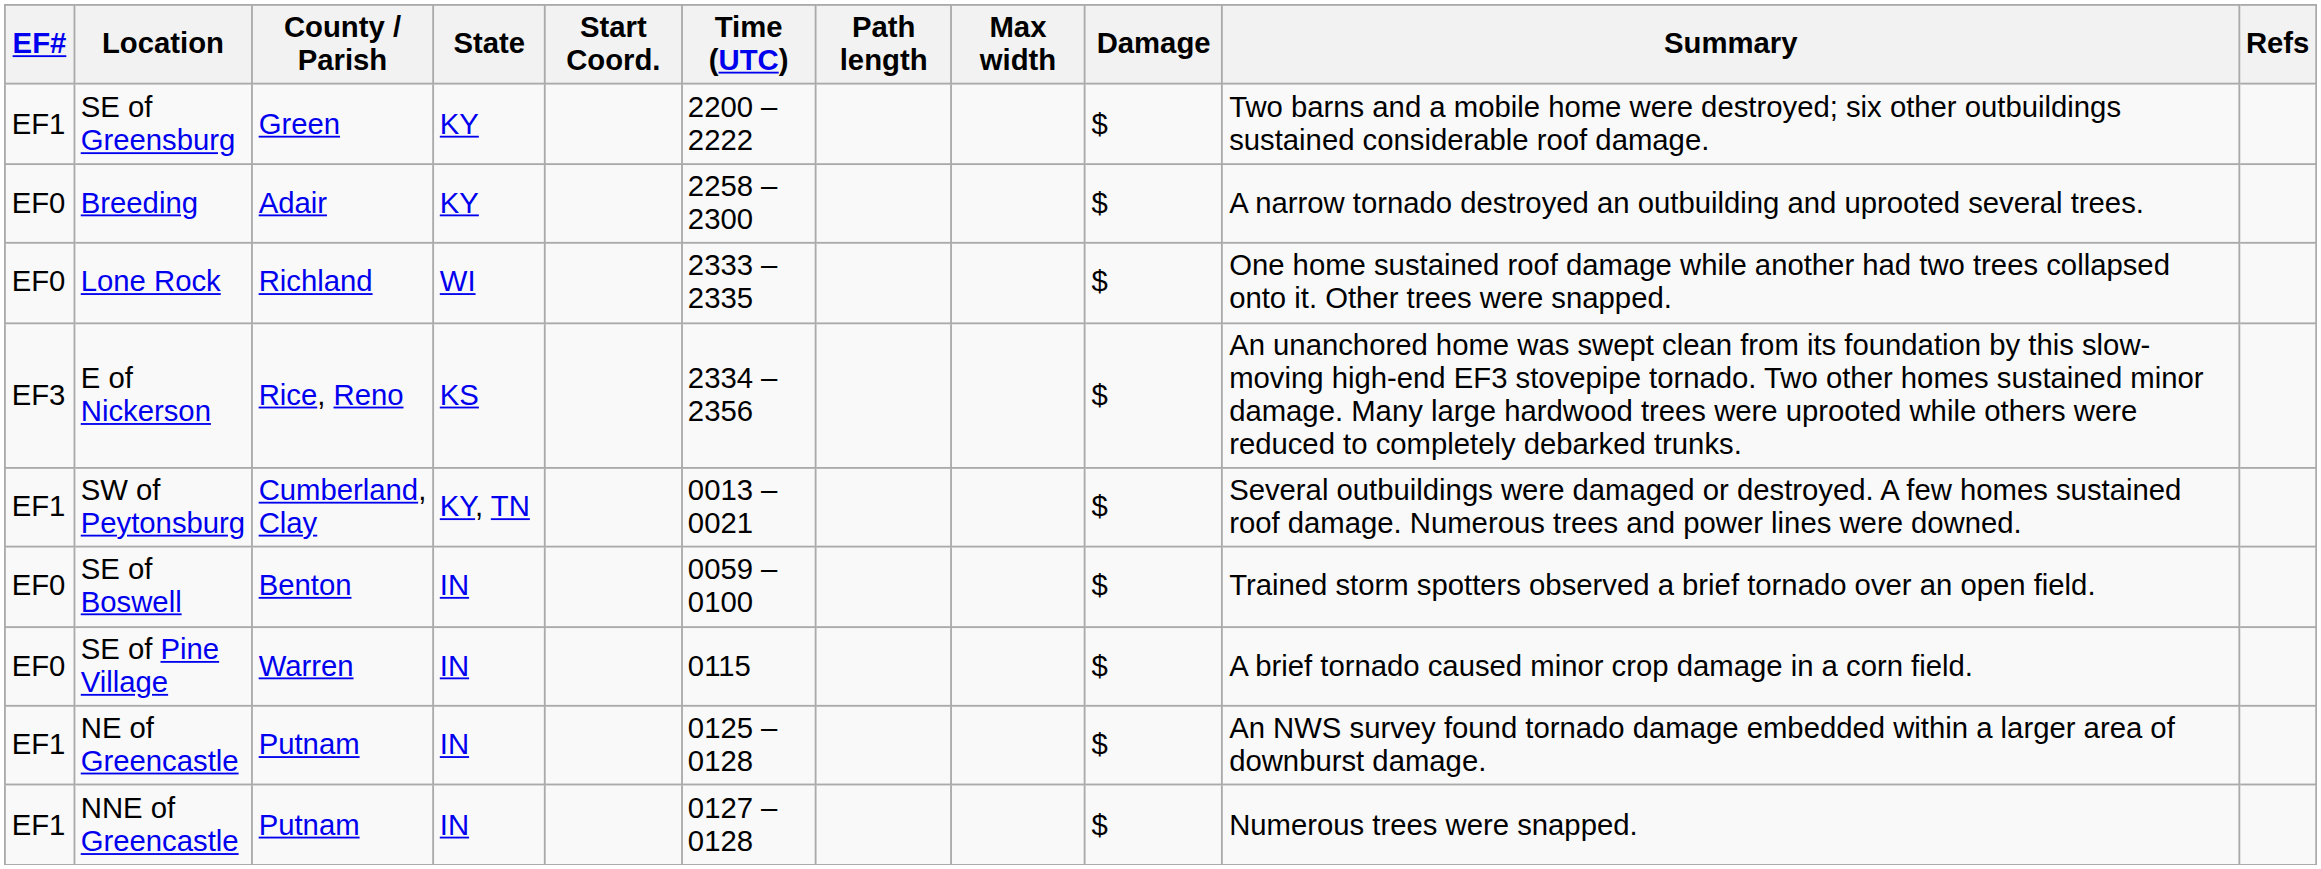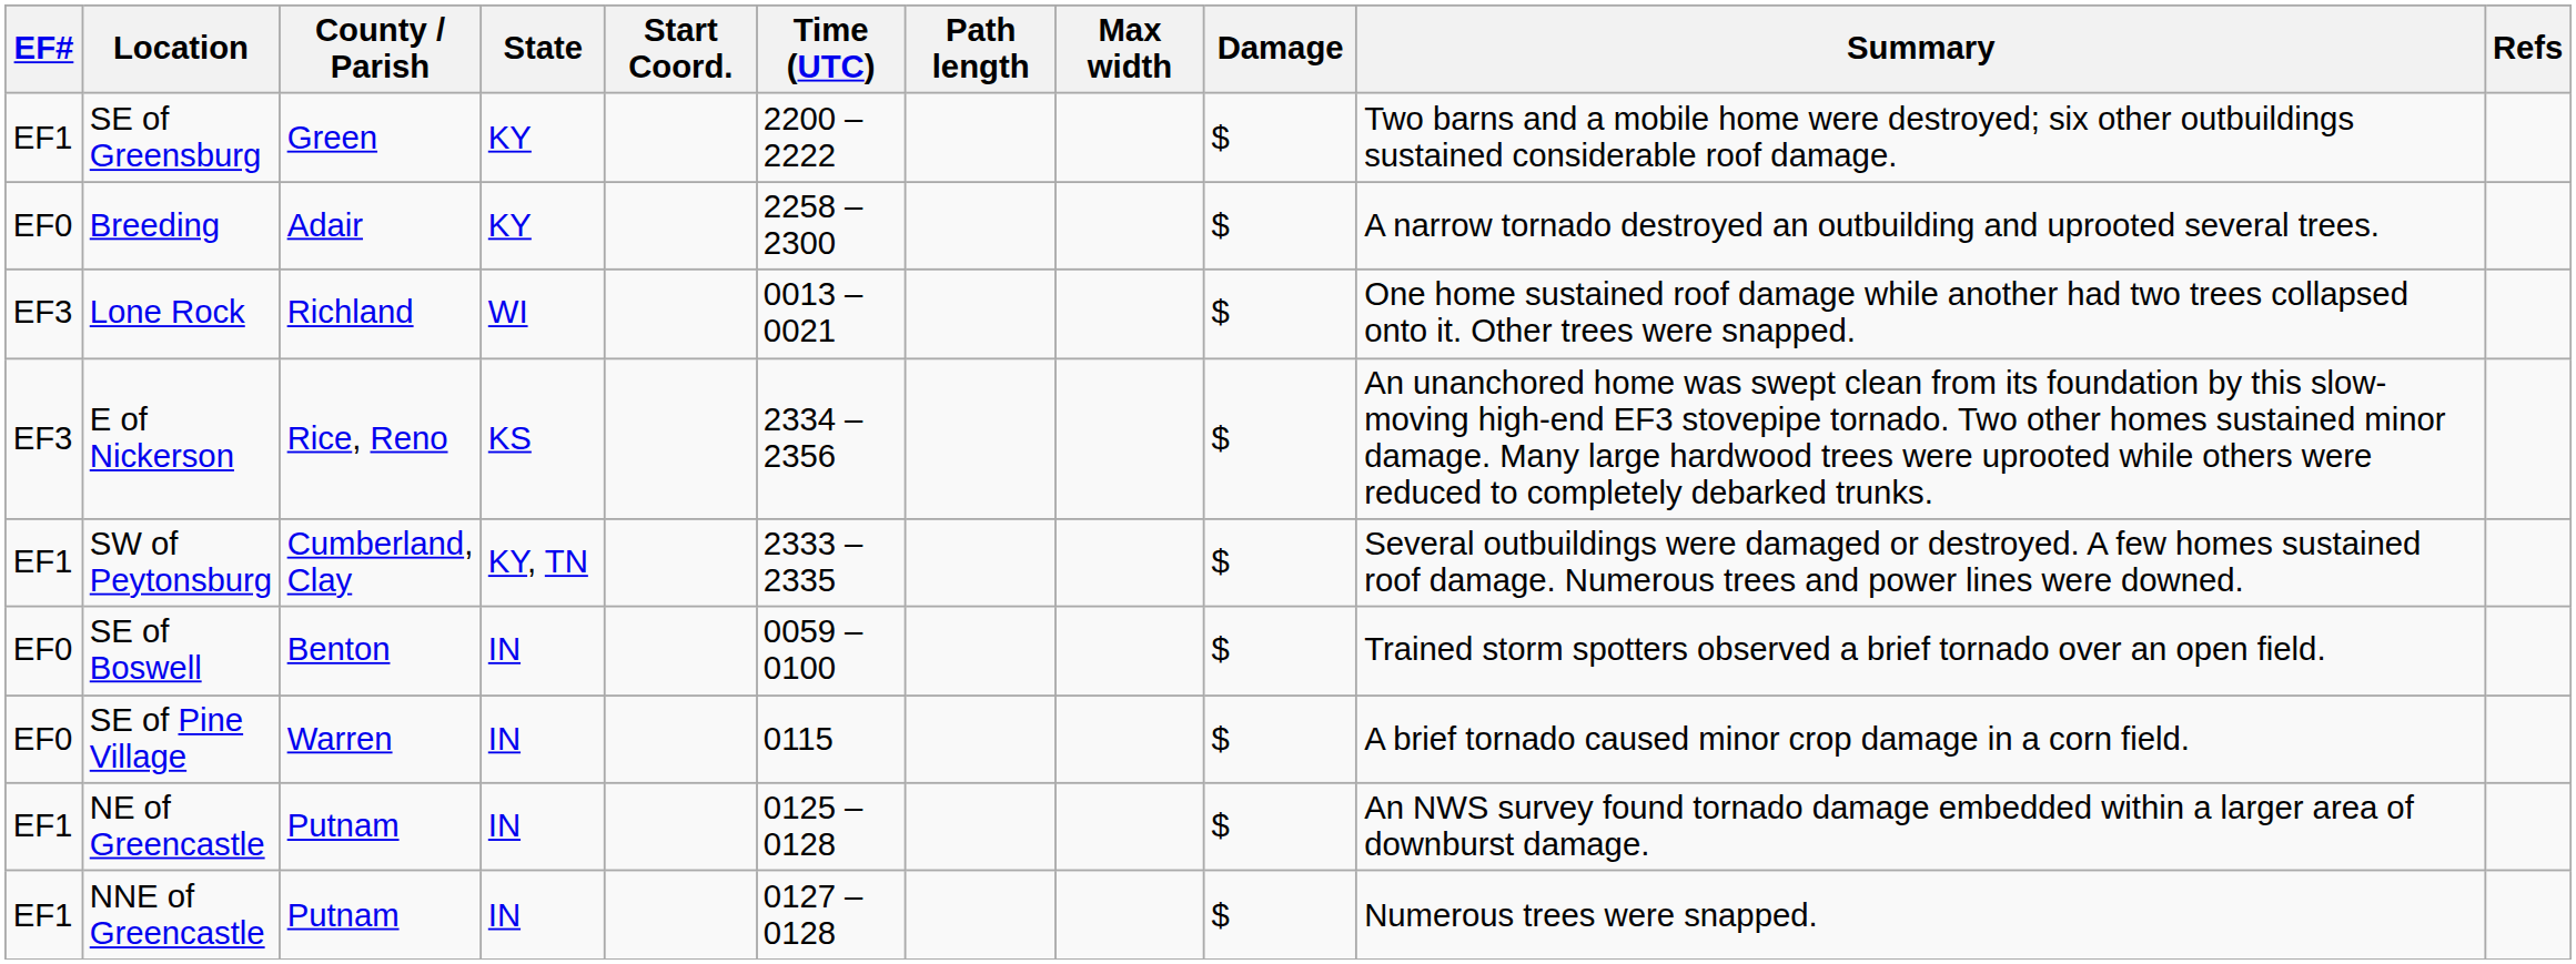Lone Rock | EF#: EF0 -> EF3
Lone Rock | Time (UTC): 2333 – 2335 -> 0013 – 0021
SW of Peytonsburg | Time (UTC): 0013 – 0021 -> 2333 – 2335
